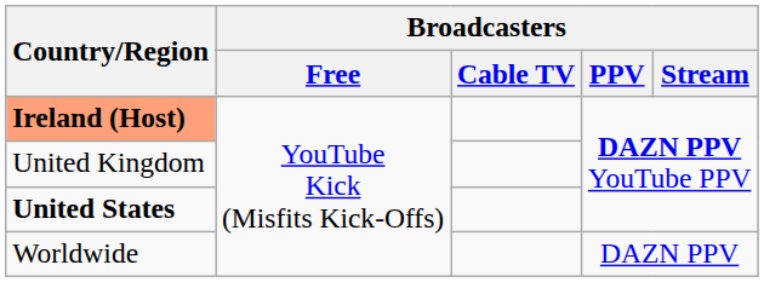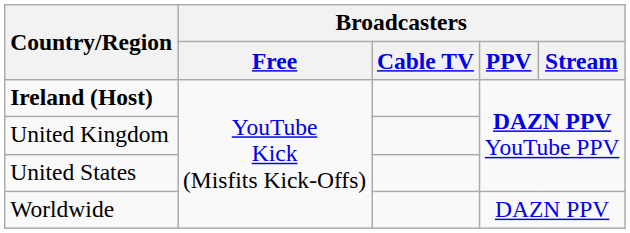Ireland (Host) | Country/Region: lightsalmon background -> no background
United States | Country/Region: bold -> normal
